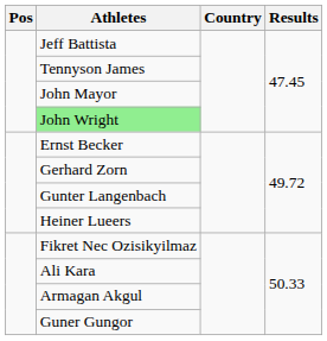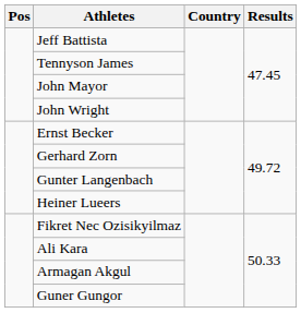John Wright | Athletes: lightgreen background -> no background
